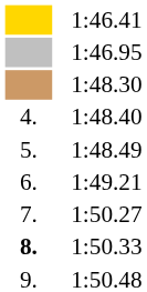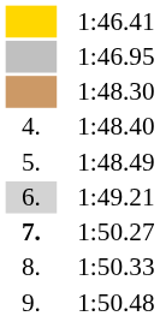1:49.21 | column 1: no background -> lightgrey background
1:50.27 | column 1: normal -> bold
1:50.33 | column 1: bold -> normal
